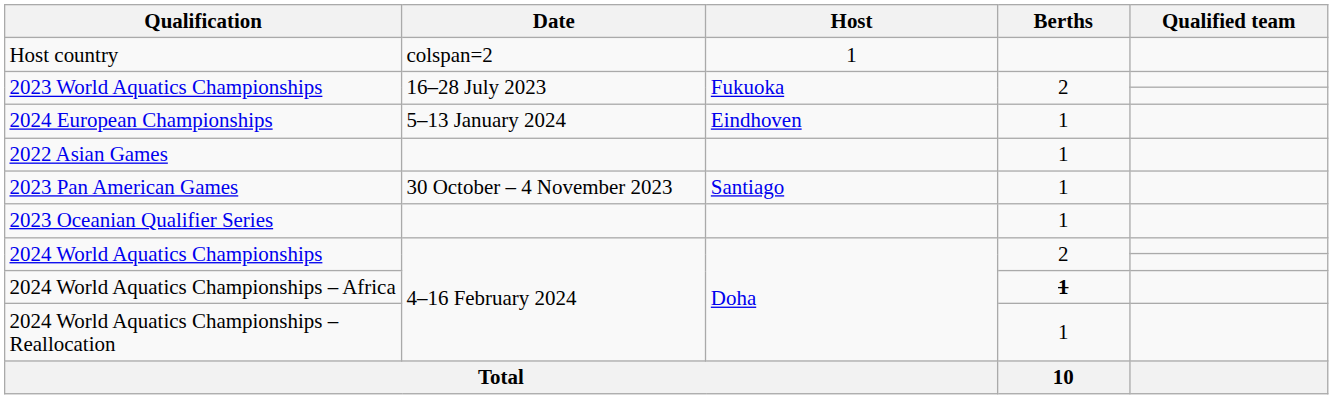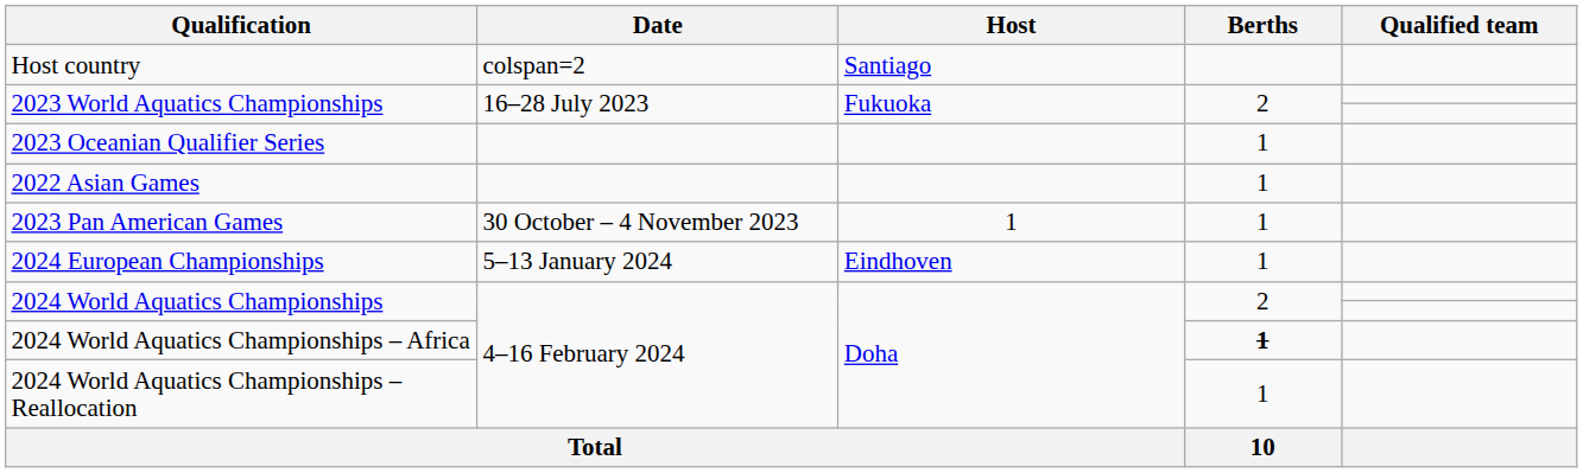Host country | Host: 1 -> Santiago
rows swapped: 2023 Oceanian Qualifier Series <-> 2024 European Championships
2023 Pan American Games | Host: Santiago -> 1
